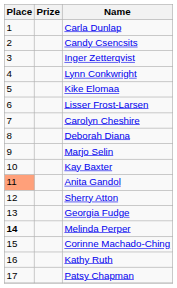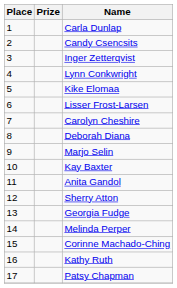Anita Gandol | Place: lightsalmon background -> no background
Melinda Perper | Place: bold -> normal
